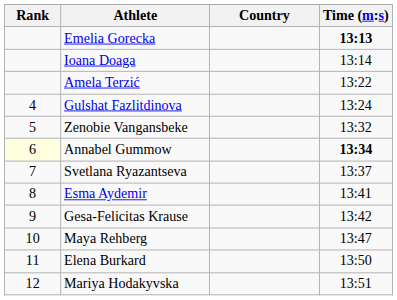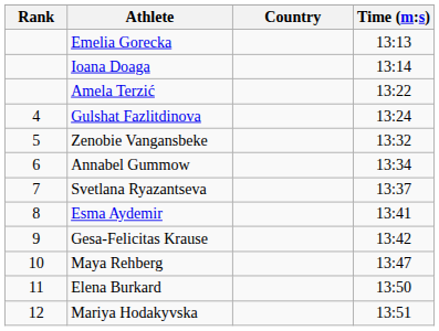Emelia Gorecka | Time (m:s): bold -> normal
Annabel Gummow | Rank: lightyellow background -> no background
Annabel Gummow | Time (m:s): bold -> normal
